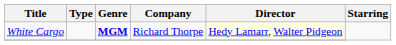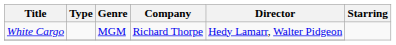White Cargo | Genre: bold -> normal
White Cargo | Director: lightyellow background -> no background
